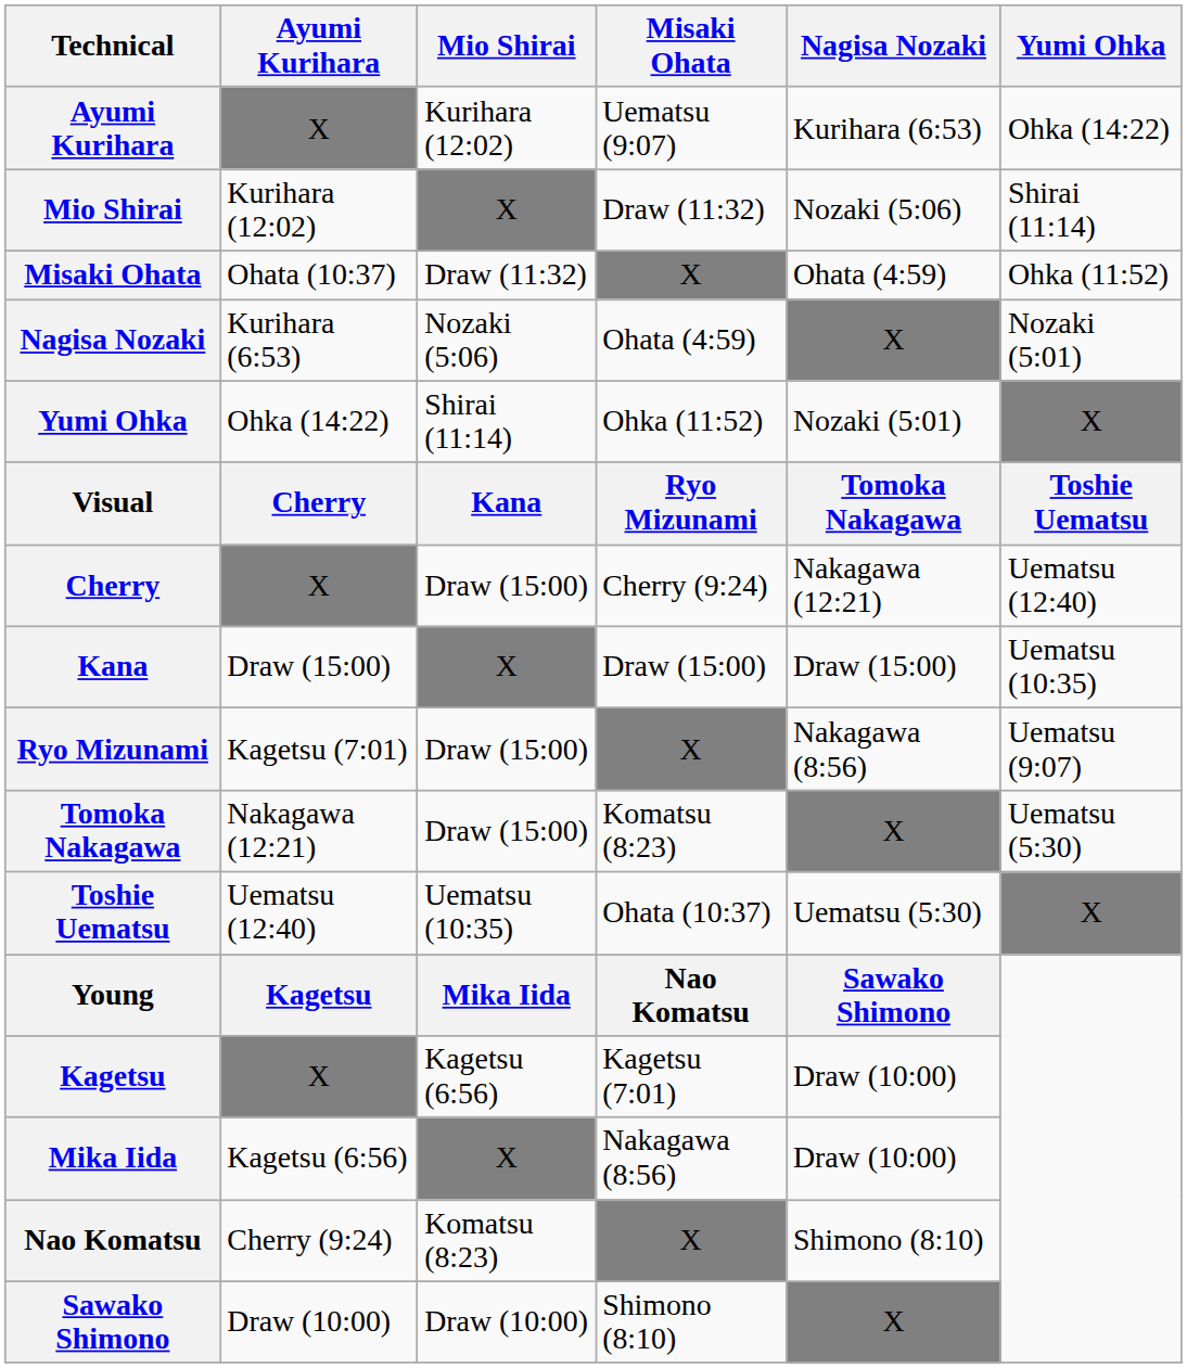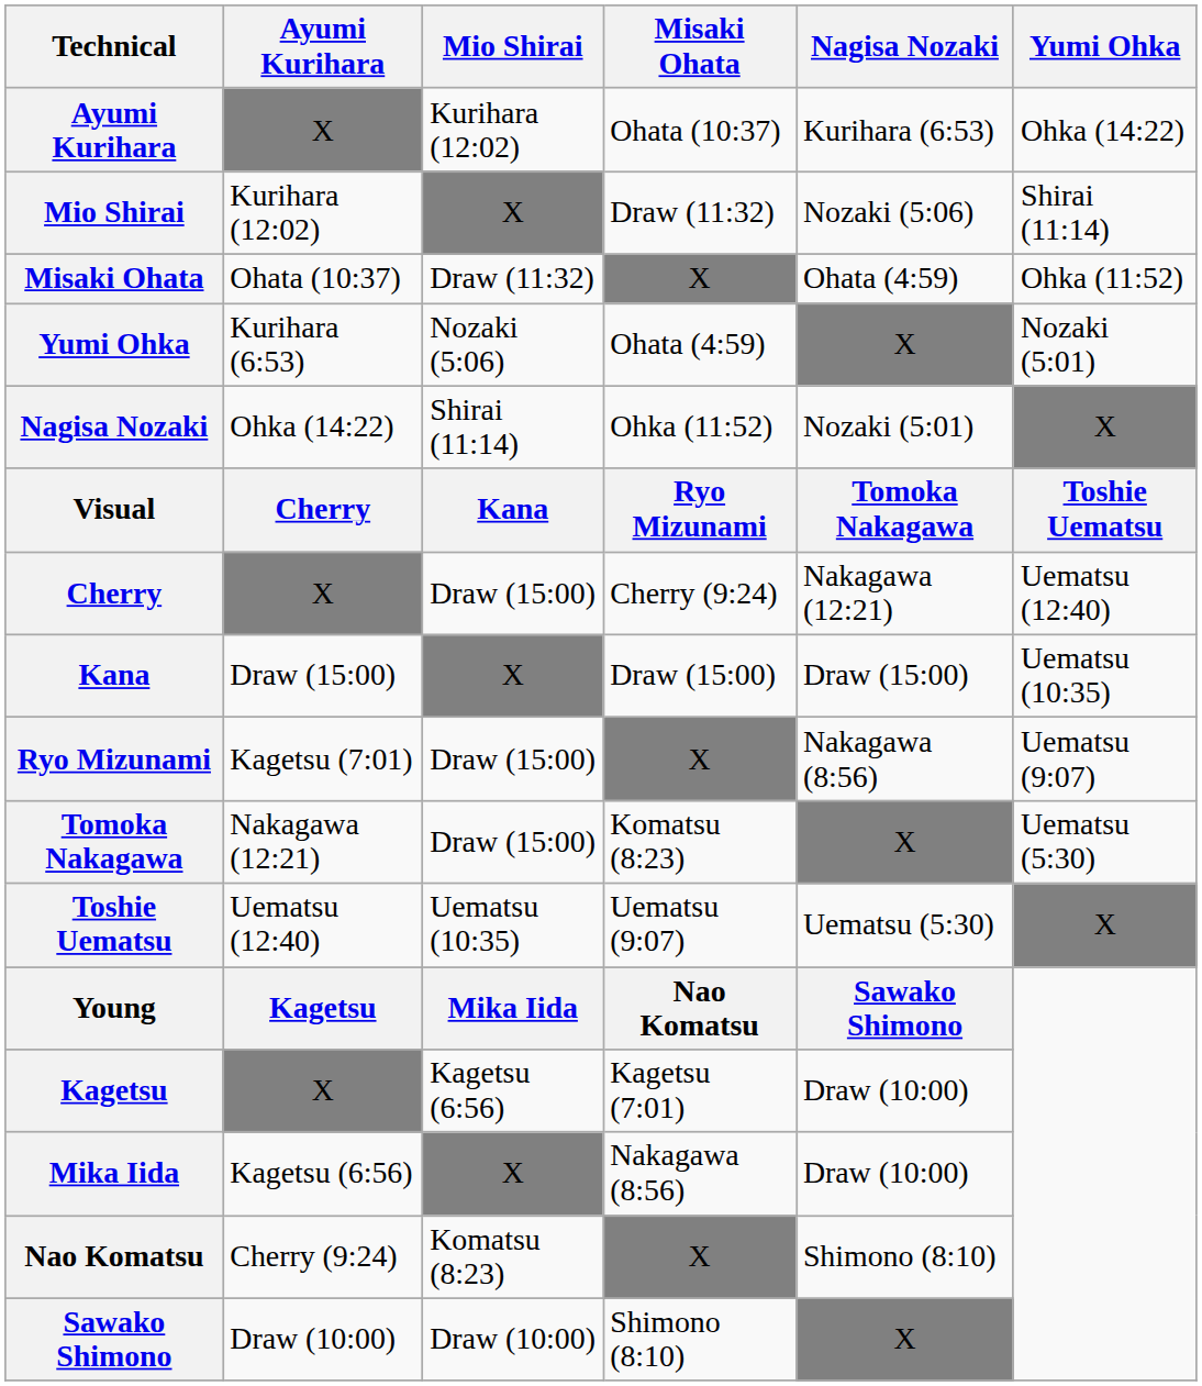row 2 | Misaki Ohata: Uematsu (9:07) -> Ohata (10:37)
row 5 | Technical: Nagisa Nozaki -> Yumi Ohka
row 6 | Technical: Yumi Ohka -> Nagisa Nozaki
row 12 | Misaki Ohata: Ohata (10:37) -> Uematsu (9:07)
